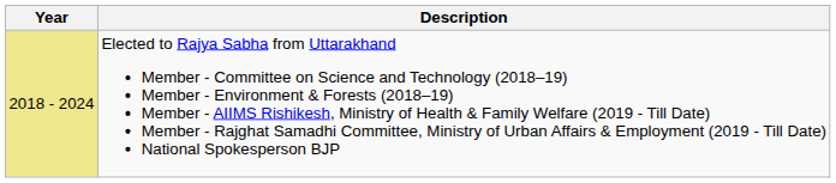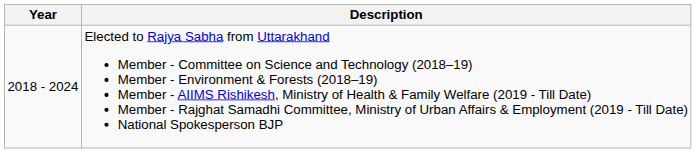row 2 | Year: khaki background -> no background
